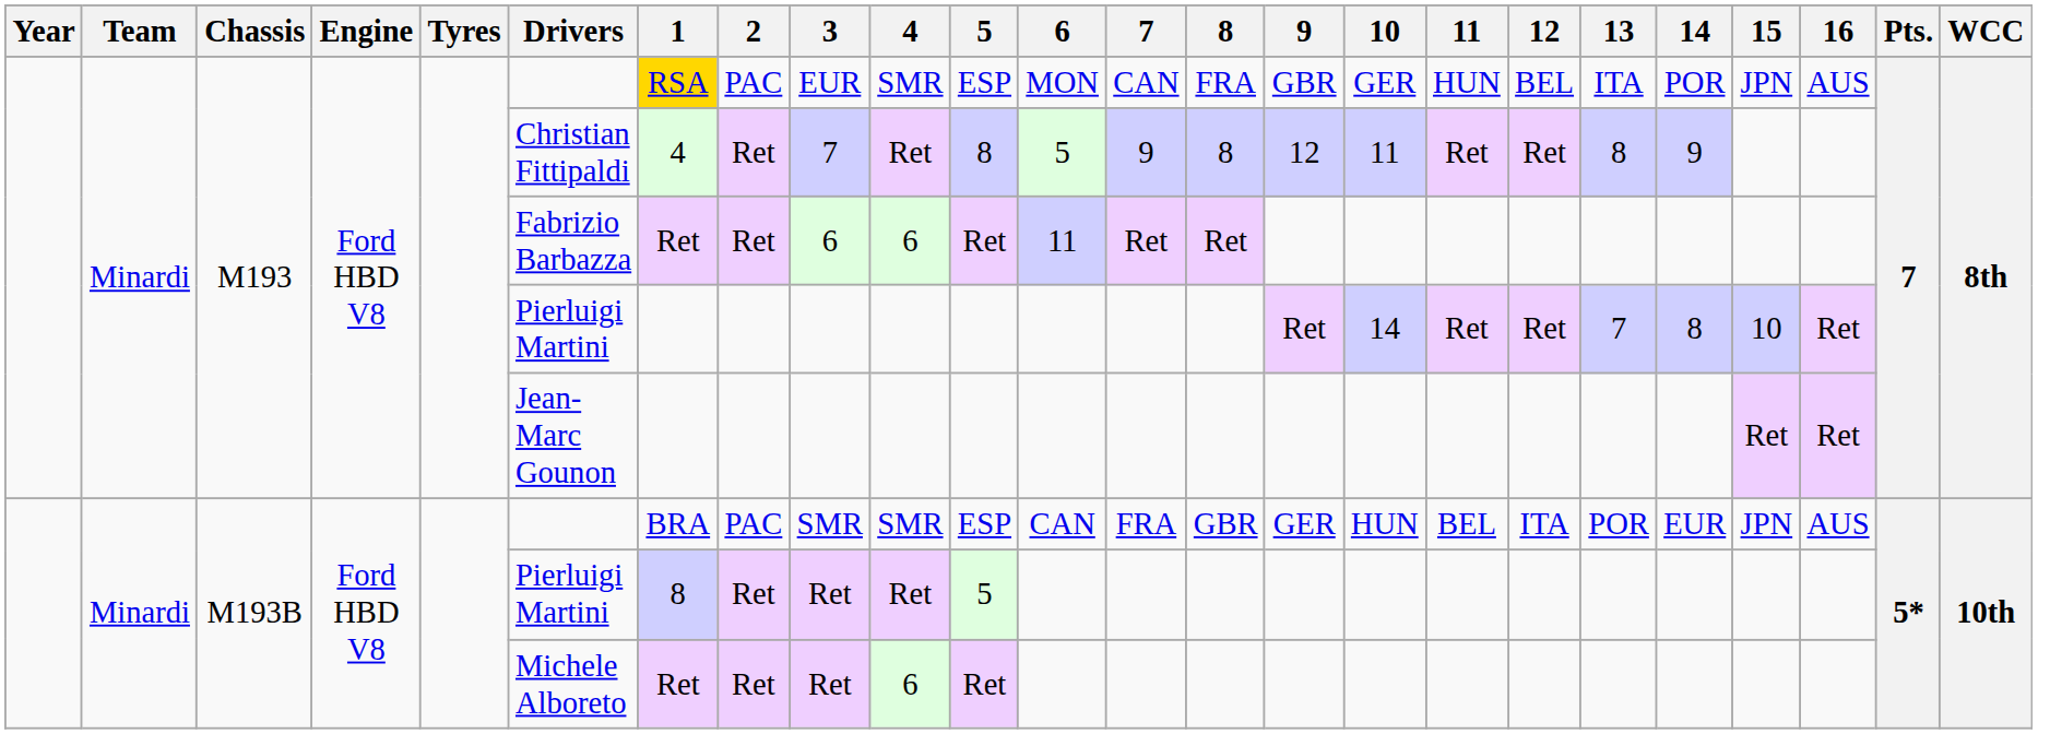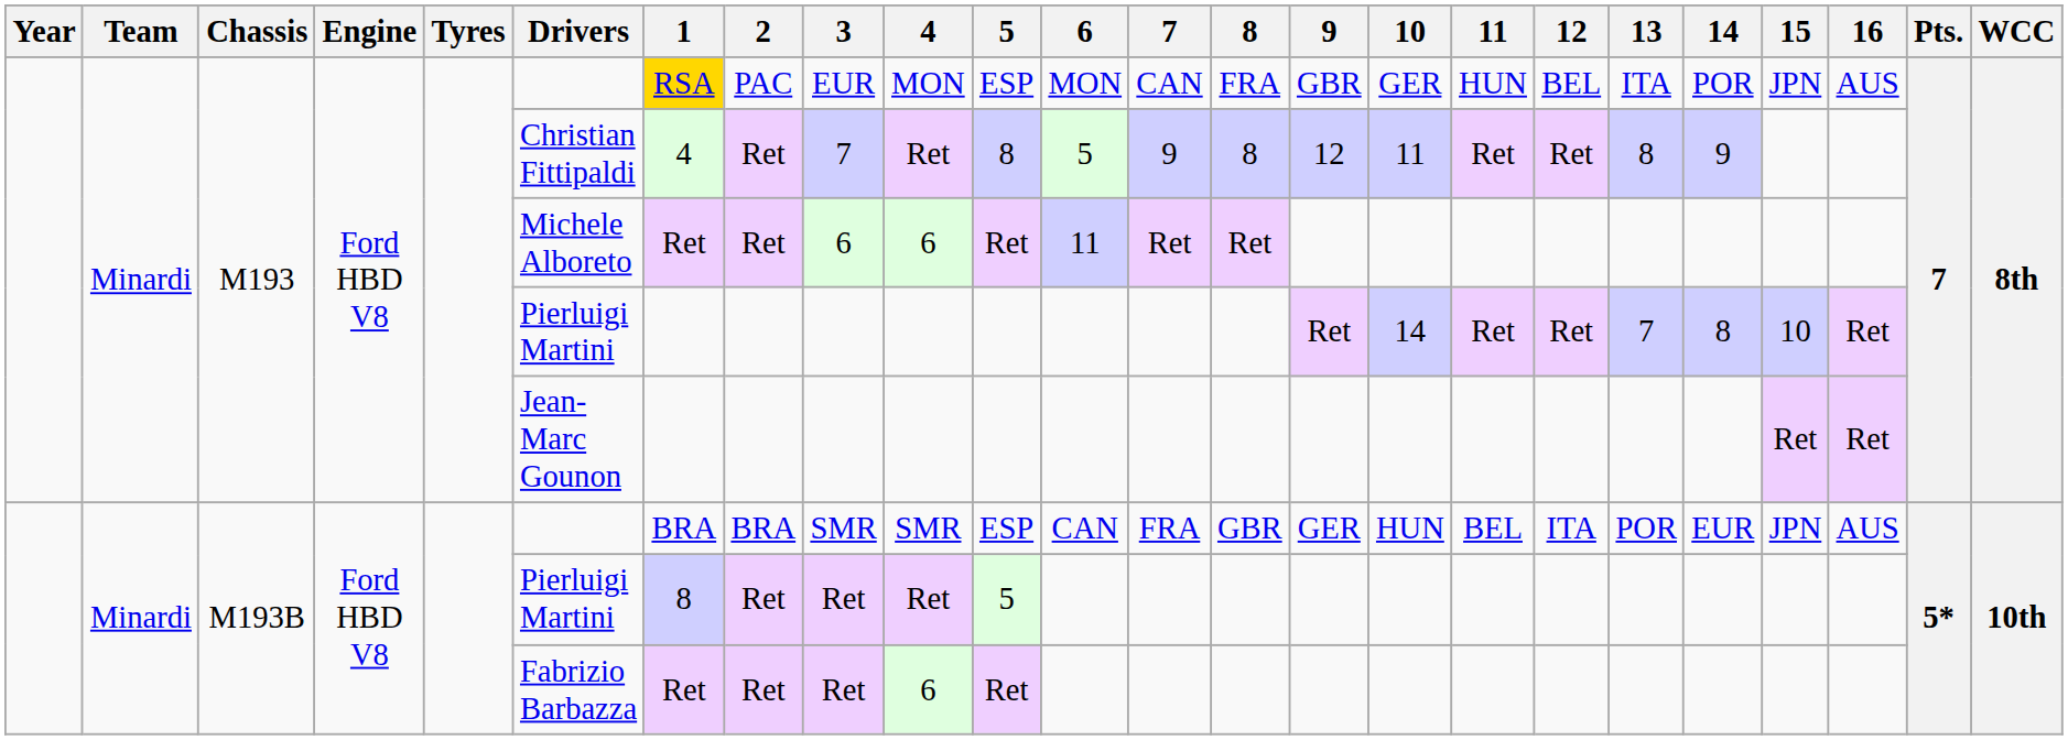row 2 | 4: SMR -> MON
row 4 | Drivers: Fabrizio Barbazza -> Michele Alboreto
row 7 | 2: PAC -> BRA
row 9 | Drivers: Michele Alboreto -> Fabrizio Barbazza
